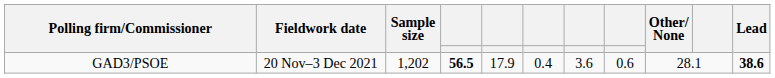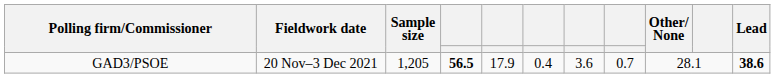GAD3/PSOE | Sample size: 1,202 -> 1,205
GAD3/PSOE | column 8: 0.6 -> 0.7
